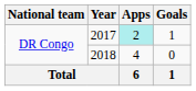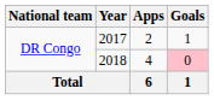2017 | Apps: paleturquoise background -> no background
2018 | Goals: no background -> pink background
